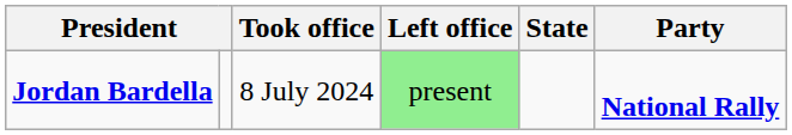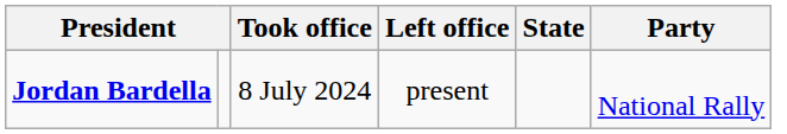Jordan Bardella | Left office: lightgreen background -> no background
Jordan Bardella | Party: bold -> normal
